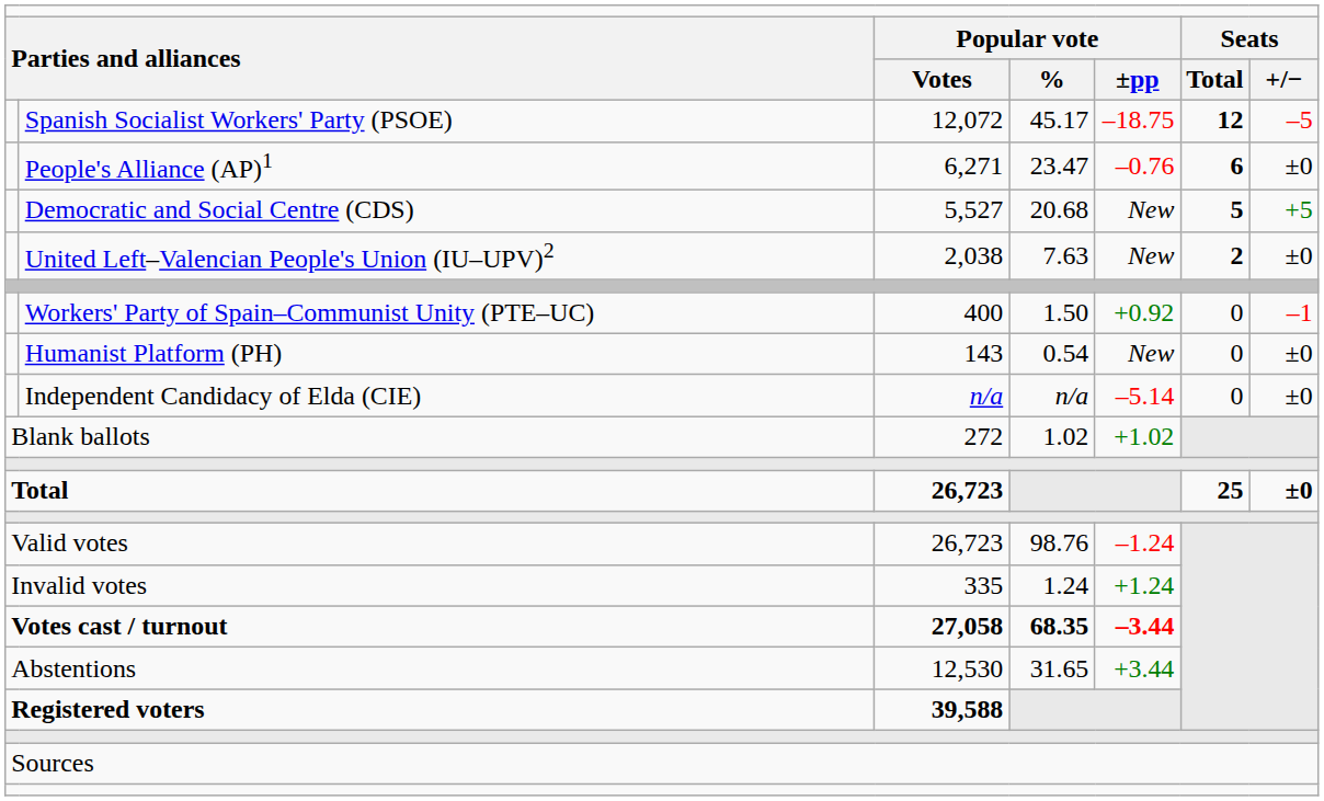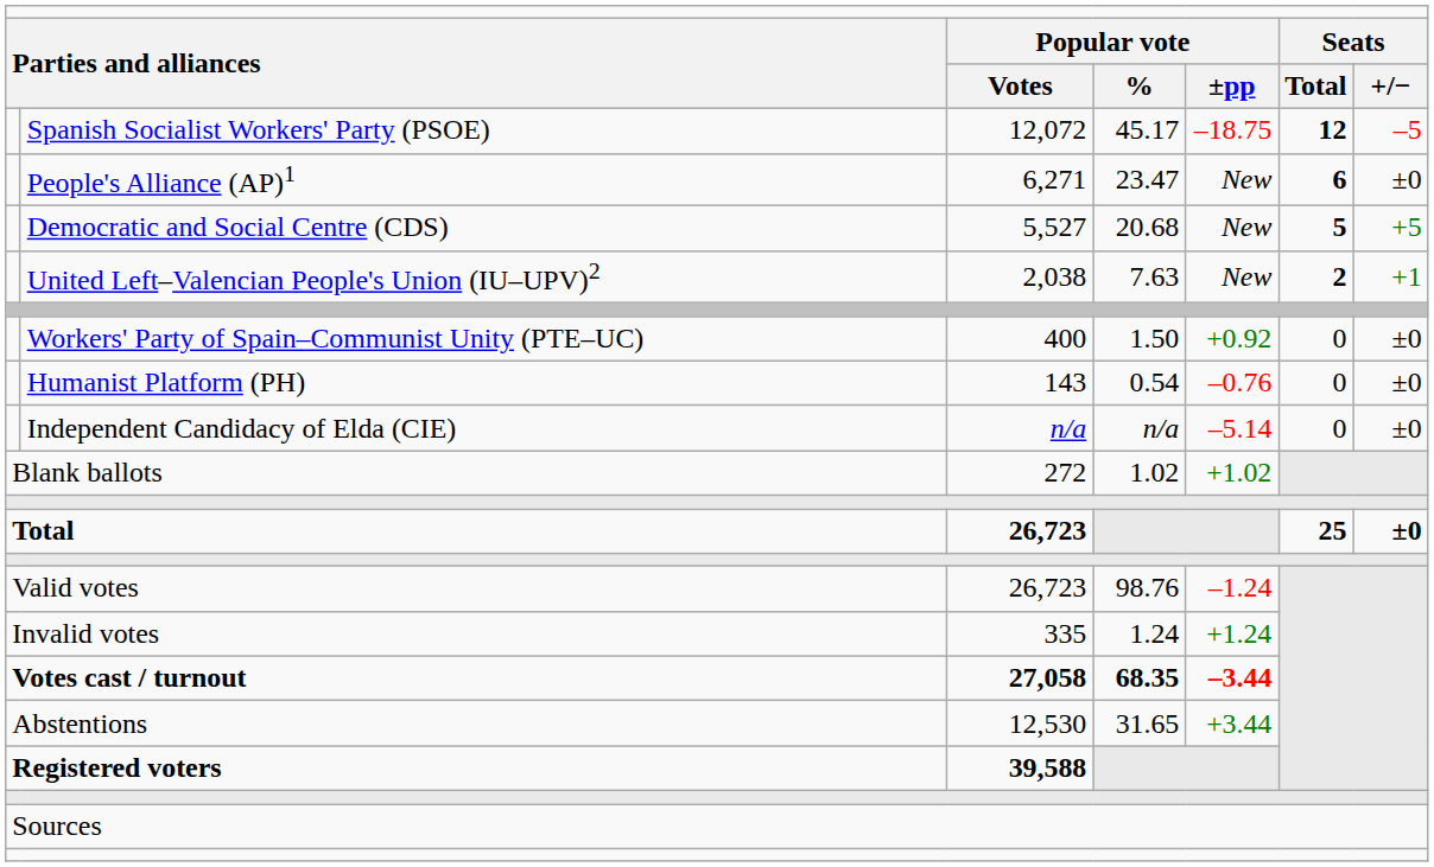People's Alliance (AP)1 | column 5: –0.76 -> New
United Left–Valencian People's Union (IU–UPV)2 | column 7: ±0 -> +1
Workers' Party of Spain–Communist Unity (PTE–UC) | column 7: –1 -> ±0
Humanist Platform (PH) | column 5: New -> –0.76
